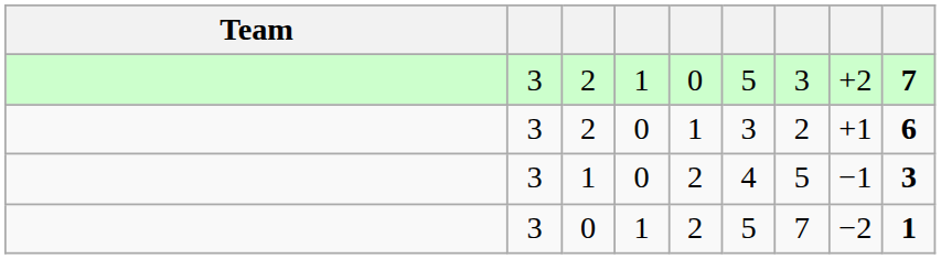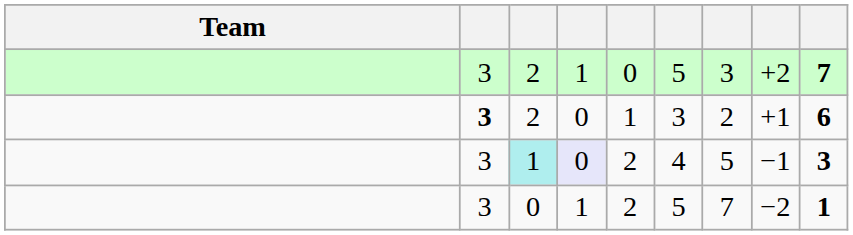row 3 | column 2: normal -> bold
row 4 | column 3: no background -> paleturquoise background
row 4 | column 4: no background -> lavender background
